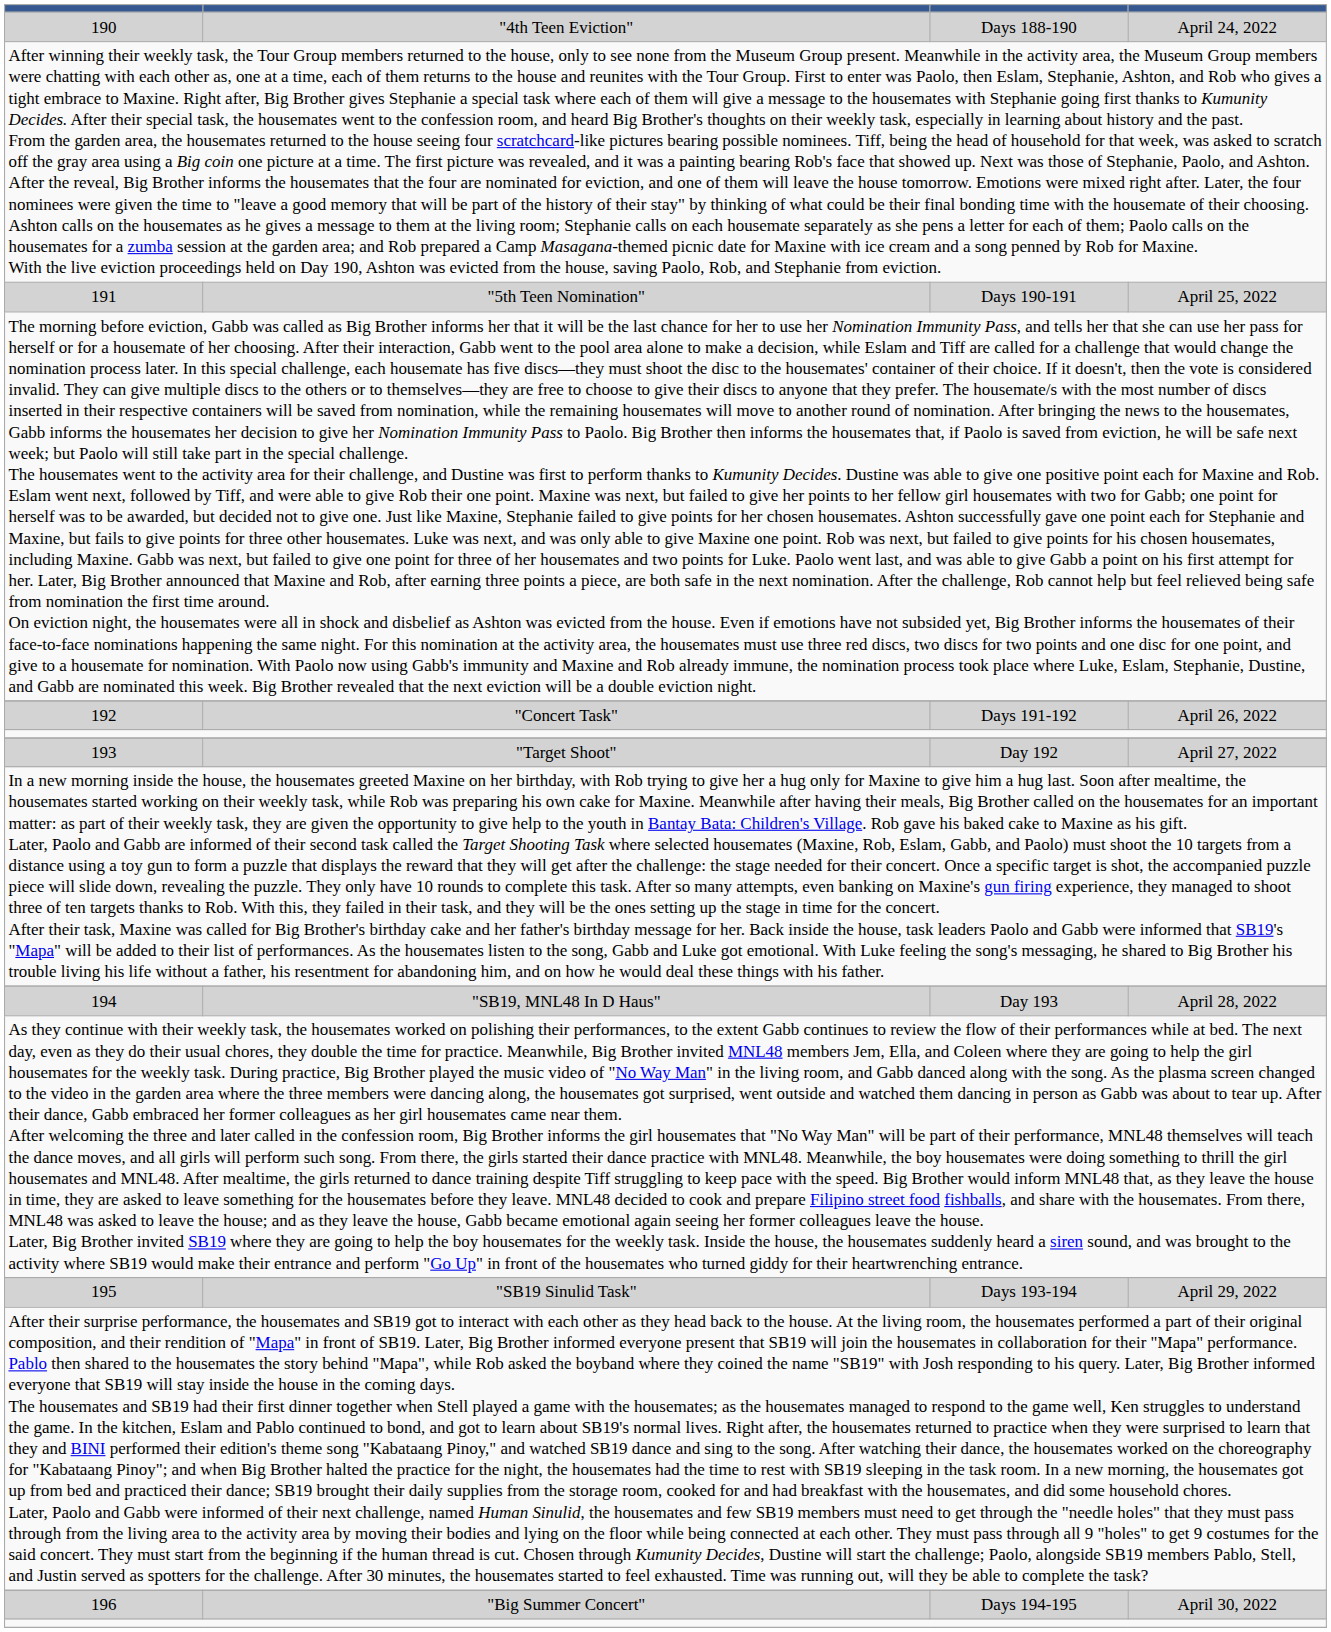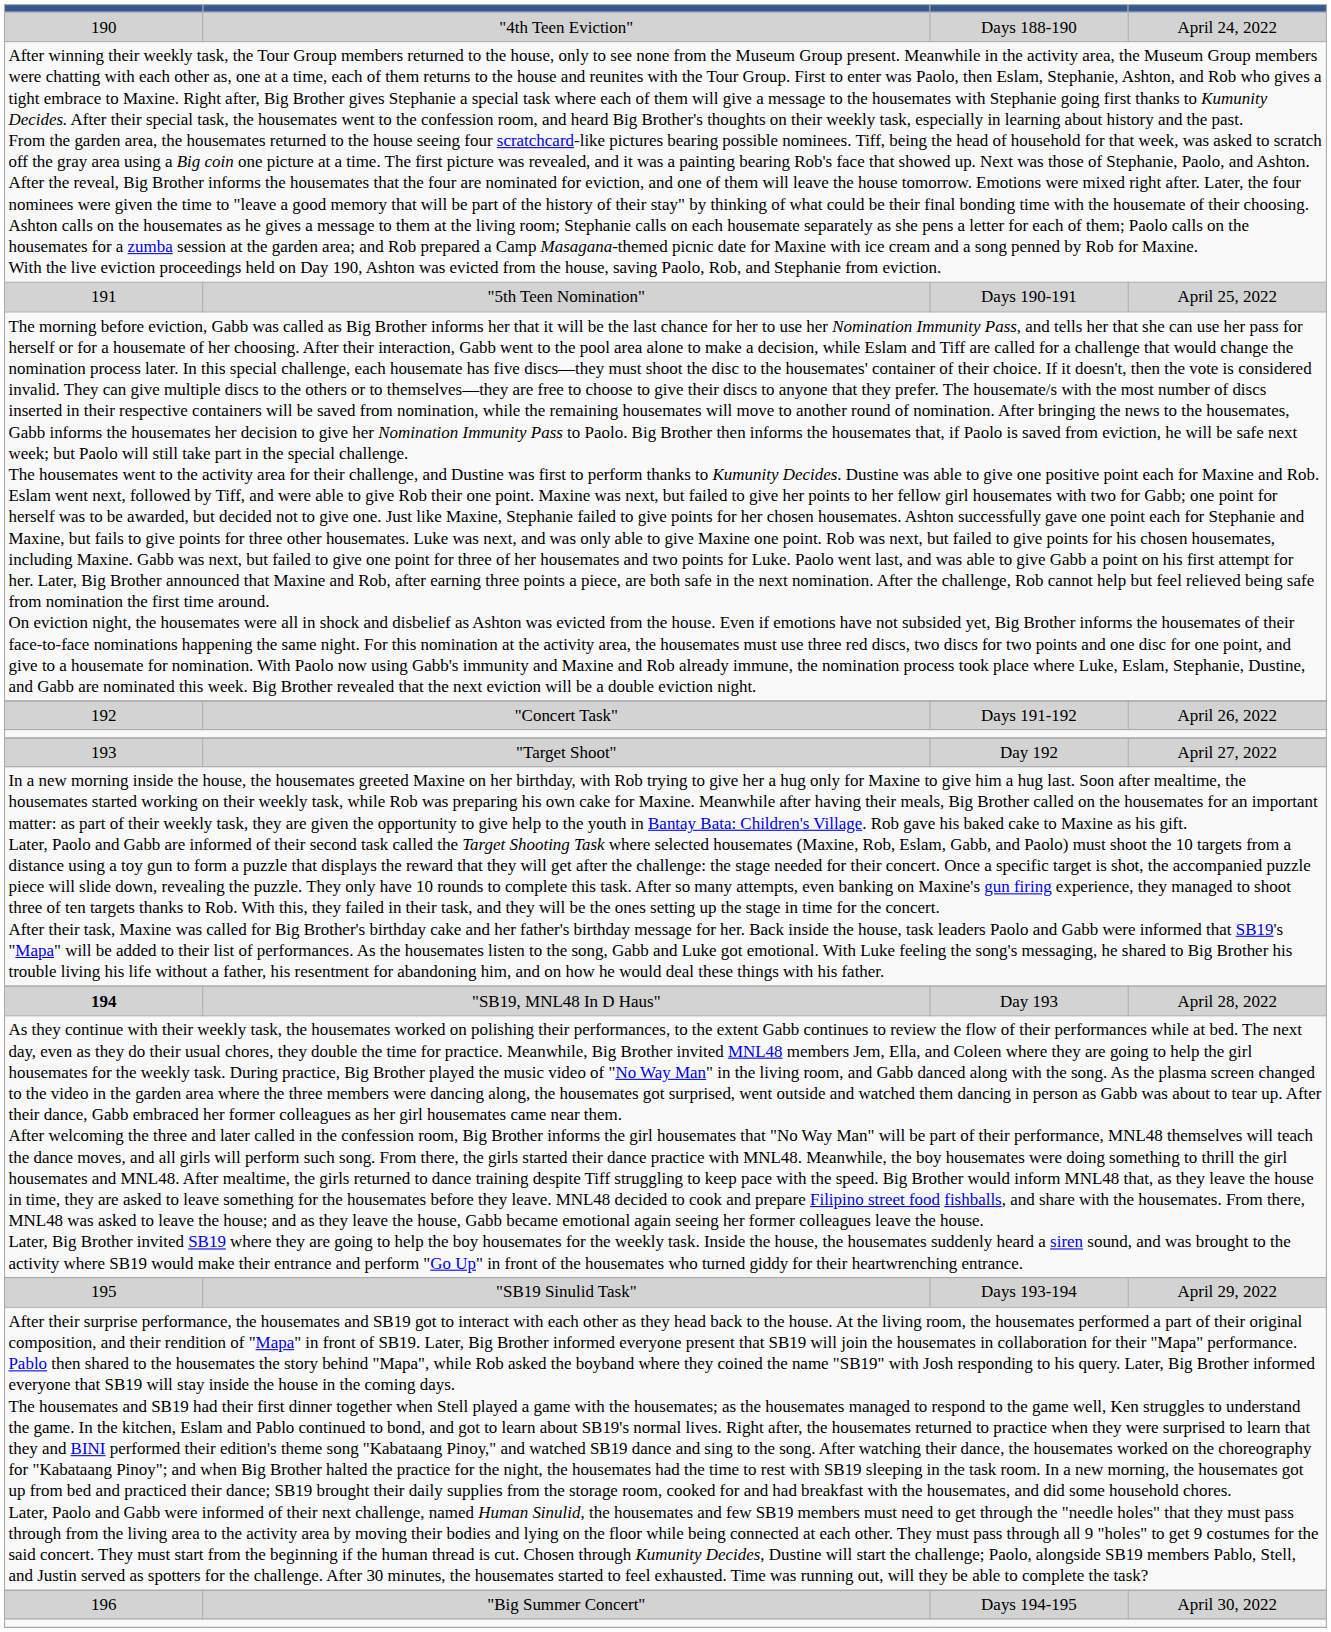"SB19, MNL48 In D Haus" | column 1: normal -> bold
